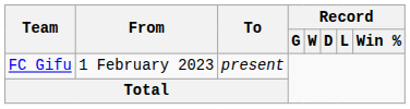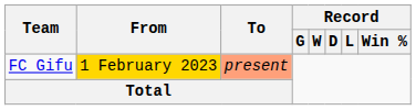FC Gifu | From: no background -> gold background
FC Gifu | To: no background -> lightsalmon background
